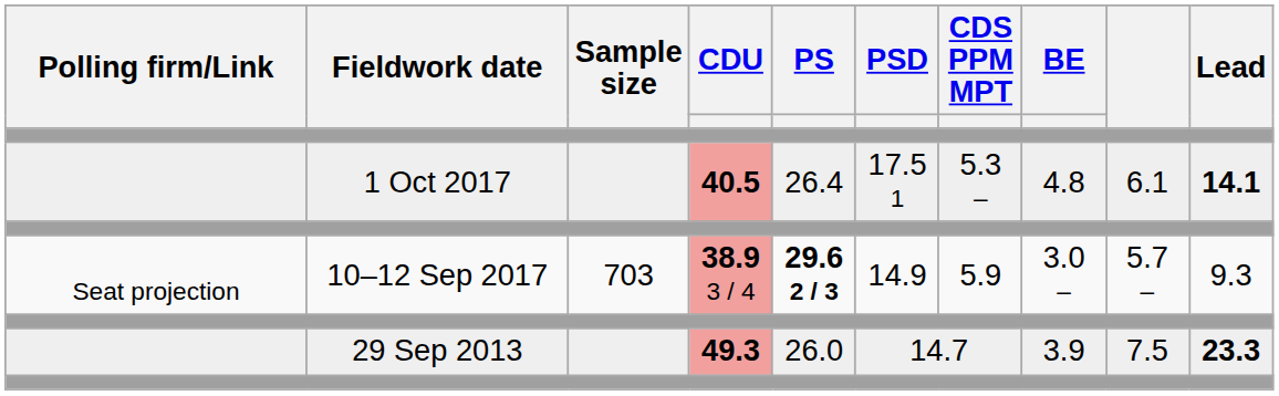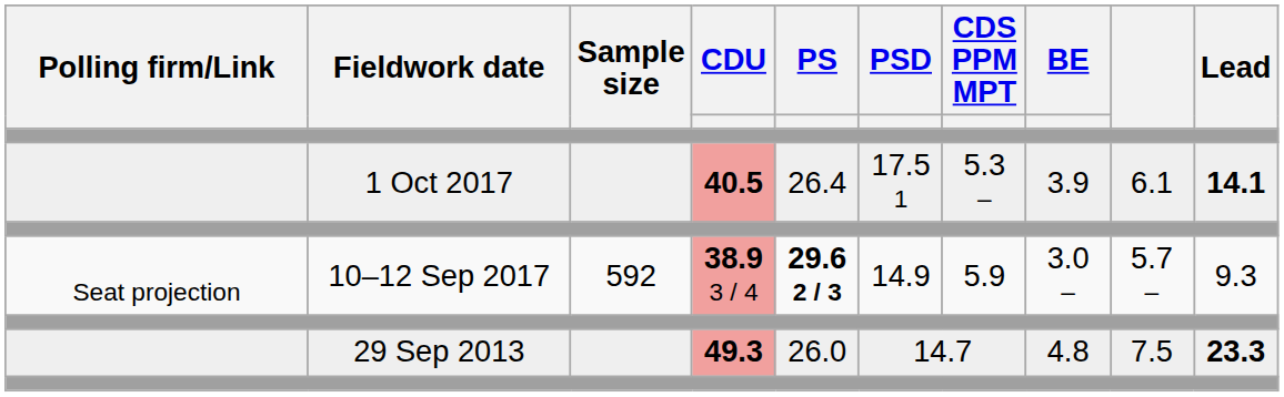1 Oct 2017 | BE: 4.8 -> 3.9
10–12 Sep 2017 | Sample size: 703 -> 592
29 Sep 2013 | BE: 3.9 -> 4.8
